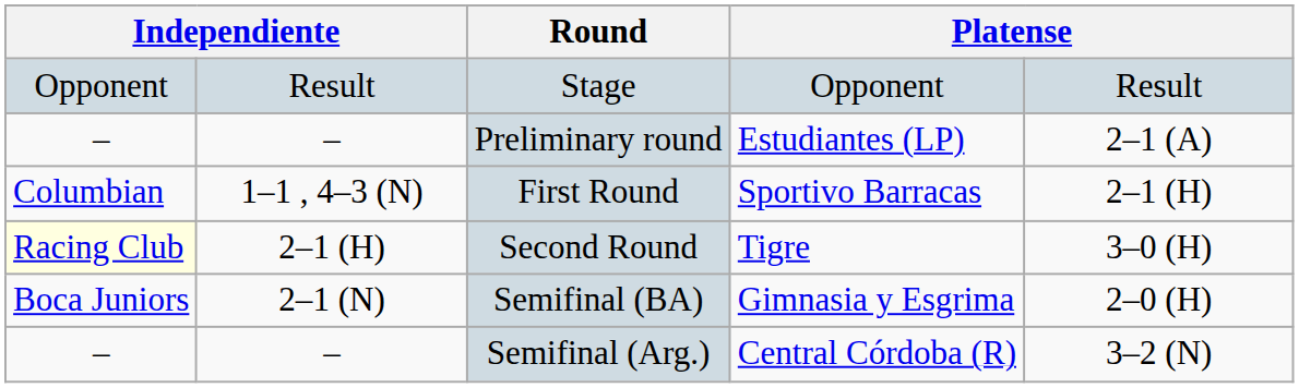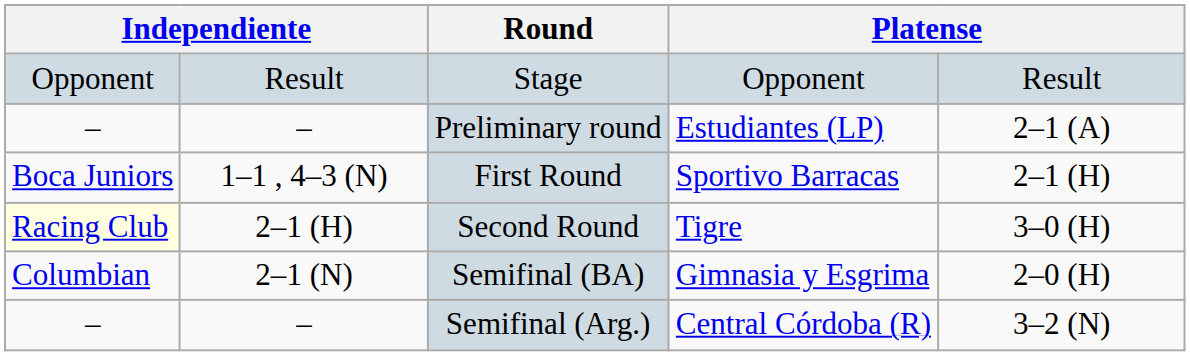First Round | column 1: Columbian -> Boca Juniors
Semifinal (BA) | column 1: Boca Juniors -> Columbian
